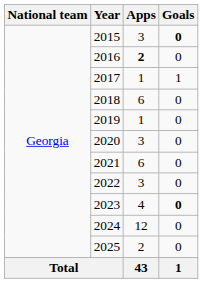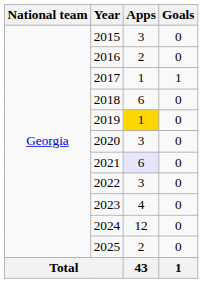2015 | Goals: bold -> normal
2016 | Apps: bold -> normal
2019 | Apps: no background -> gold background
2021 | Apps: no background -> lavender background
2023 | Goals: bold -> normal
